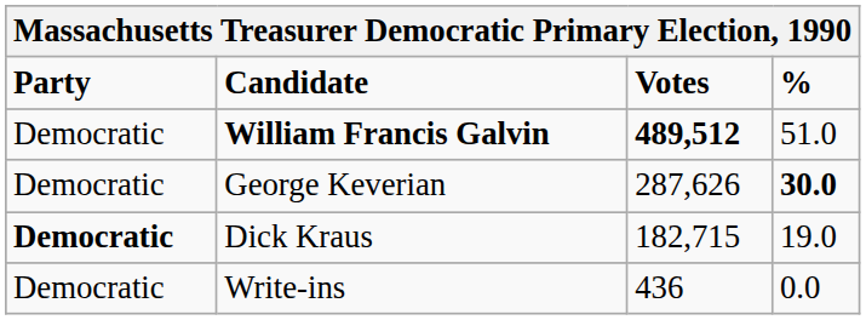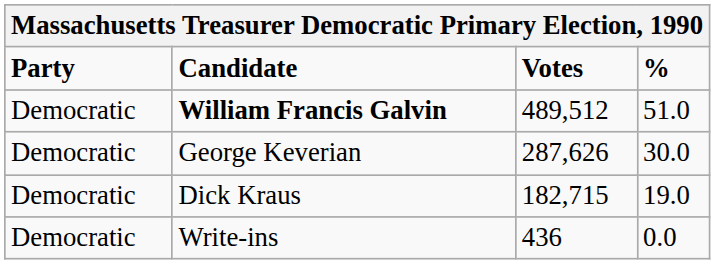William Francis Galvin | Votes: bold -> normal
George Keverian | %: bold -> normal
Dick Kraus | Party: bold -> normal
